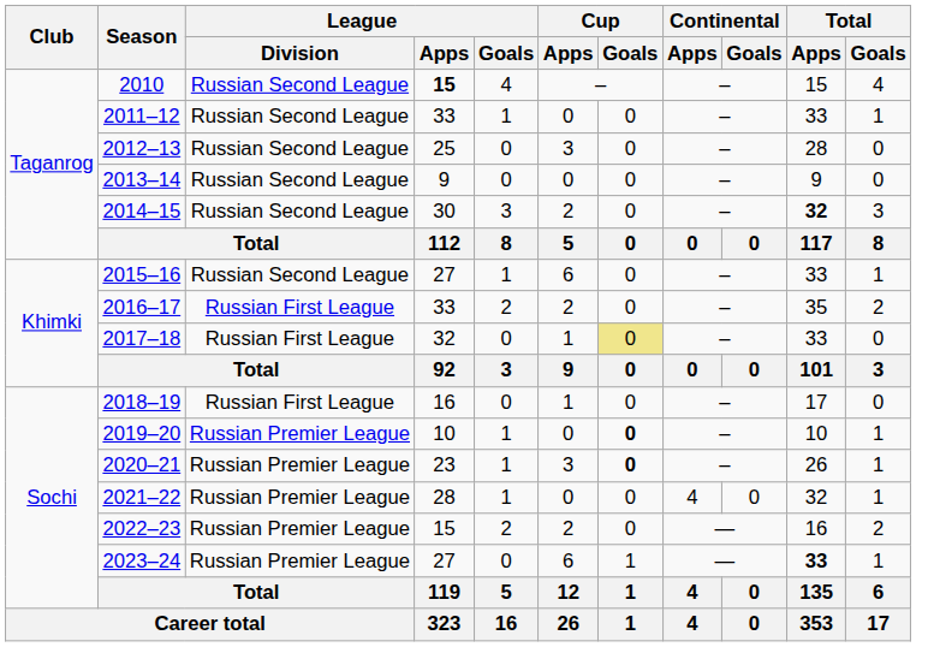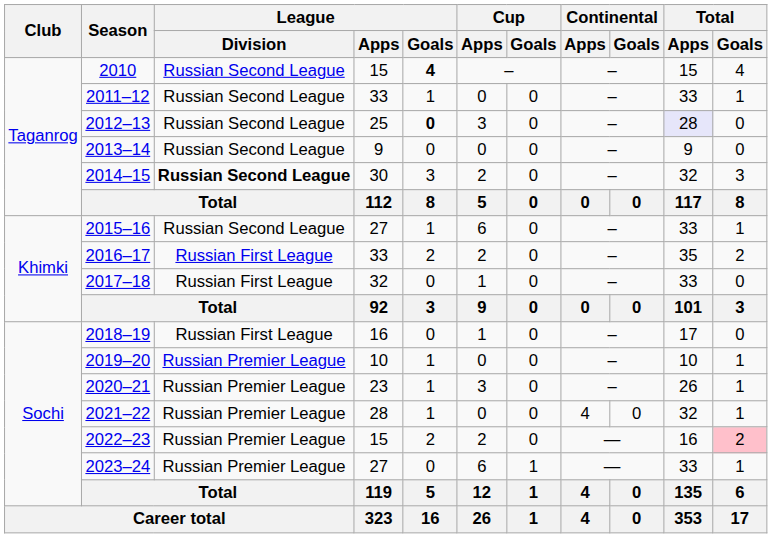2010 | League / Apps: bold -> normal
2010 | League / Goals: normal -> bold
2012–13 | League / Goals: normal -> bold
2012–13 | Total / Apps: no background -> lavender background
2014–15 | League / Division: normal -> bold
2014–15 | Total / Apps: bold -> normal
2017–18 | Cup / Goals: khaki background -> no background
2019–20 | Cup / Goals: bold -> normal
2020–21 | Cup / Goals: bold -> normal
2022–23 | Total / Goals: no background -> pink background
2023–24 | Total / Apps: bold -> normal
